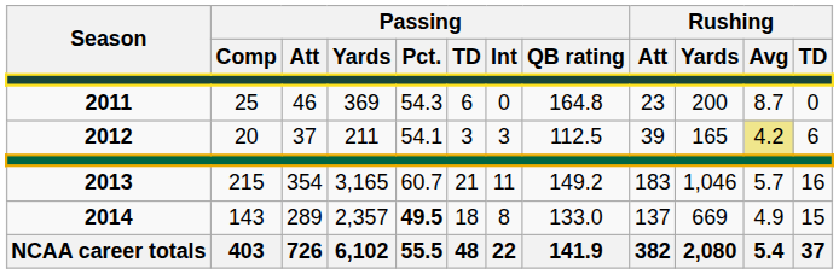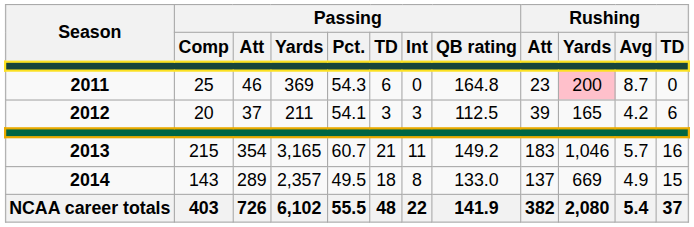2011 | Rushing / Yards: no background -> pink background
2012 | Rushing / Avg: khaki background -> no background
2014 | Passing / Pct.: bold -> normal
